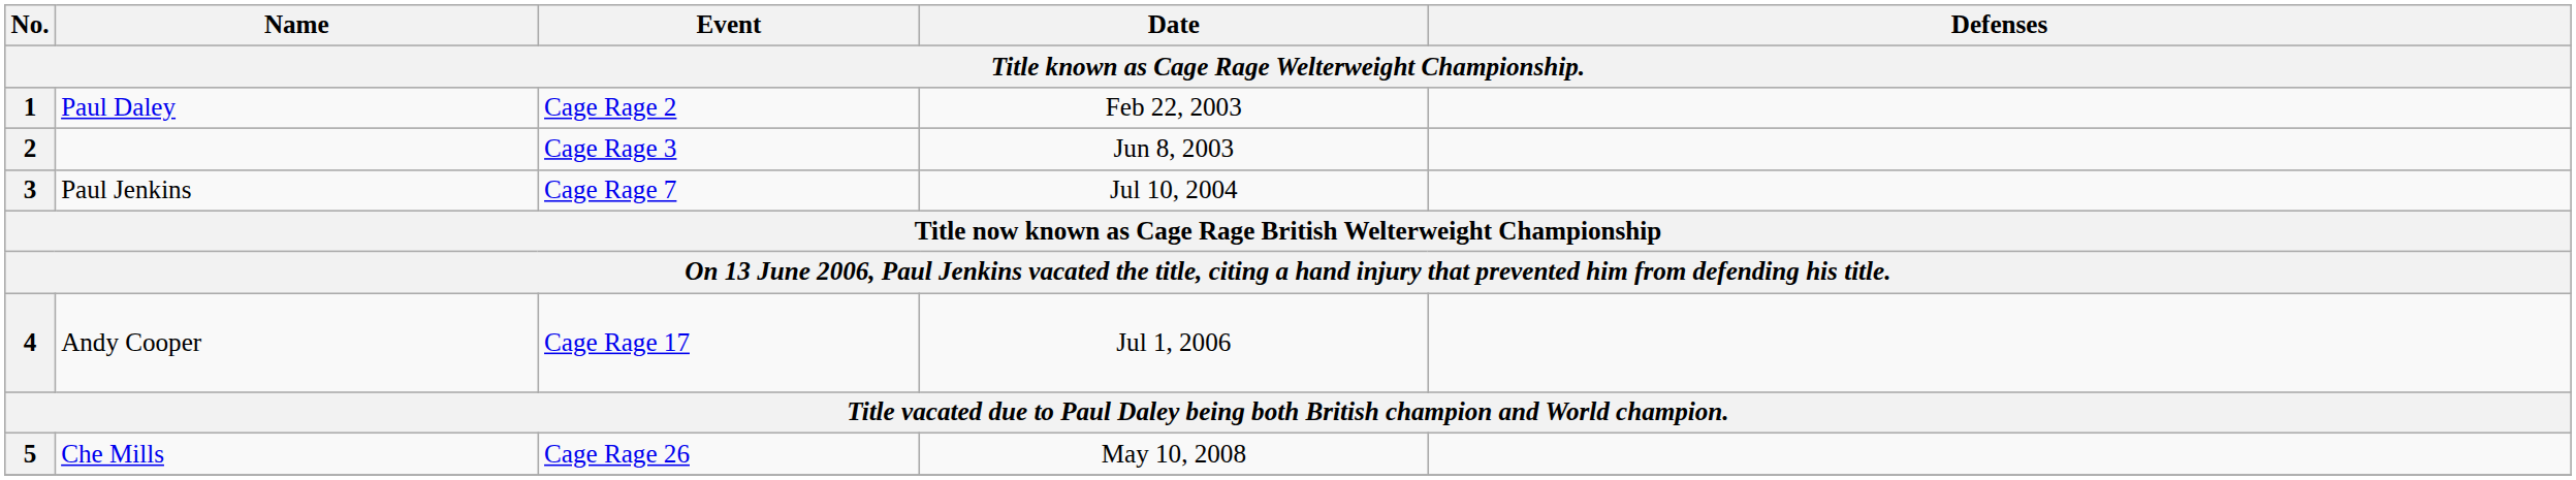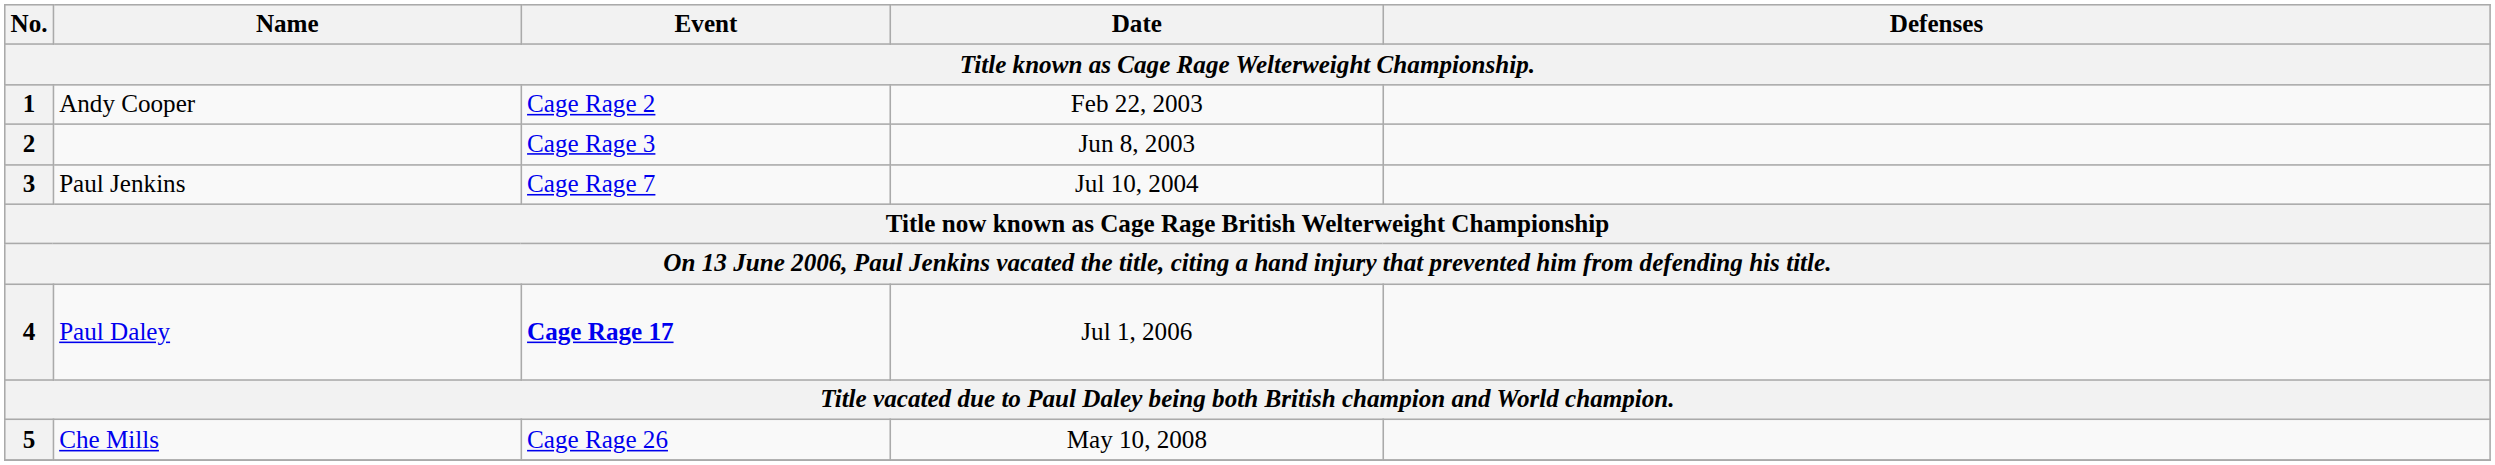1 | Name: Paul Daley -> Andy Cooper
4 | Name: Andy Cooper -> Paul Daley
4 | Event: normal -> bold
